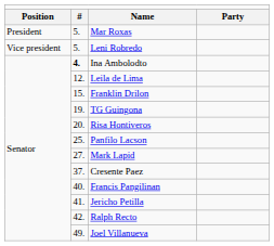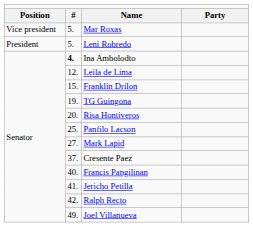Mar Roxas | column 1: President -> Vice president
Leni Robredo | column 1: Vice president -> President
